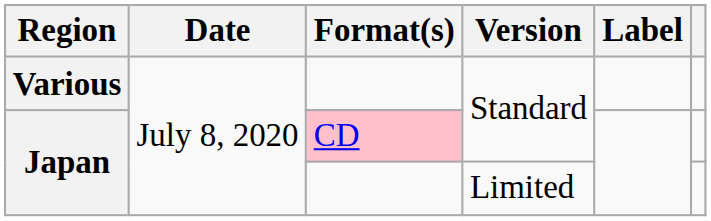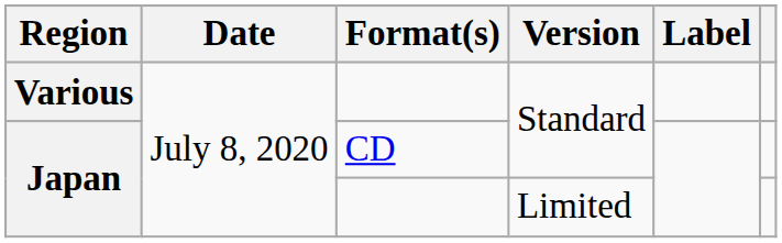Japan / CD | Format(s): pink background -> no background
